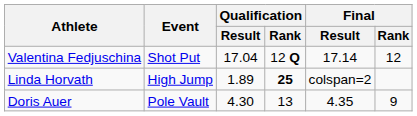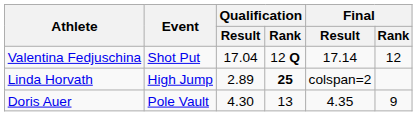Linda Horvath | Qualification / Result: 1.89 -> 2.89
